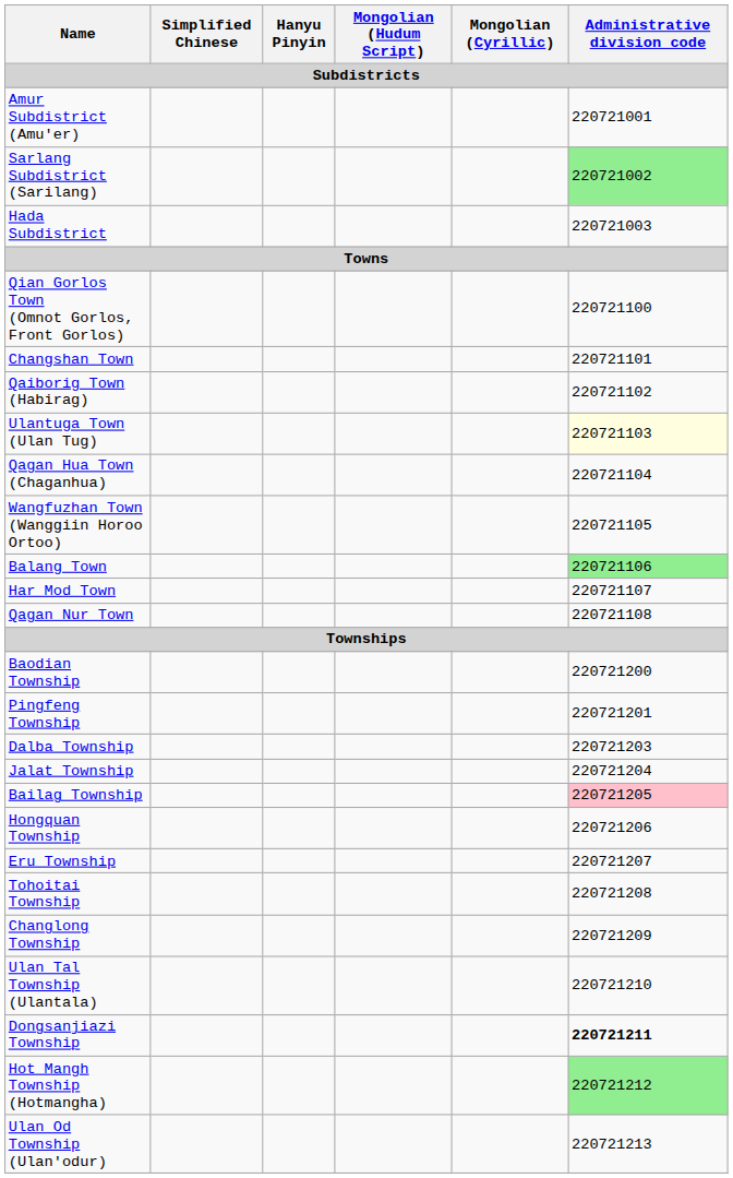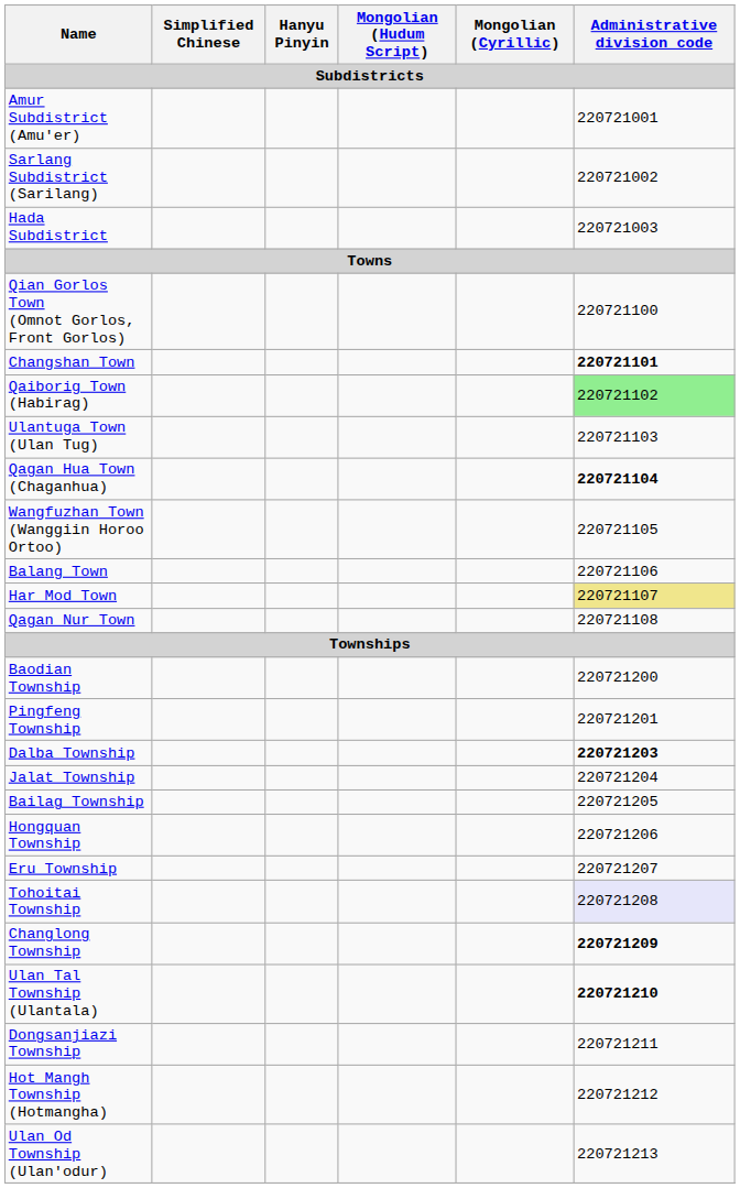Sarlang Subdistrict (Sarilang) | Administrative division code: lightgreen background -> no background
Changshan Town | Administrative division code: normal -> bold
Qaiborig Town (Habirag) | Administrative division code: no background -> lightgreen background
Ulantuga Town (Ulan Tug) | Administrative division code: lightyellow background -> no background
Qagan Hua Town (Chaganhua) | Administrative division code: normal -> bold
Balang Town | Administrative division code: lightgreen background -> no background
Har Mod Town | Administrative division code: no background -> khaki background
Dalba Township | Administrative division code: normal -> bold
Bailag Township | Administrative division code: pink background -> no background
Tohoitai Township | Administrative division code: no background -> lavender background
Changlong Township | Administrative division code: normal -> bold
Ulan Tal Township (Ulantala) | Administrative division code: normal -> bold
Dongsanjiazi Township | Administrative division code: bold -> normal
Hot Mangh Township (Hotmangha) | Administrative division code: lightgreen background -> no background
